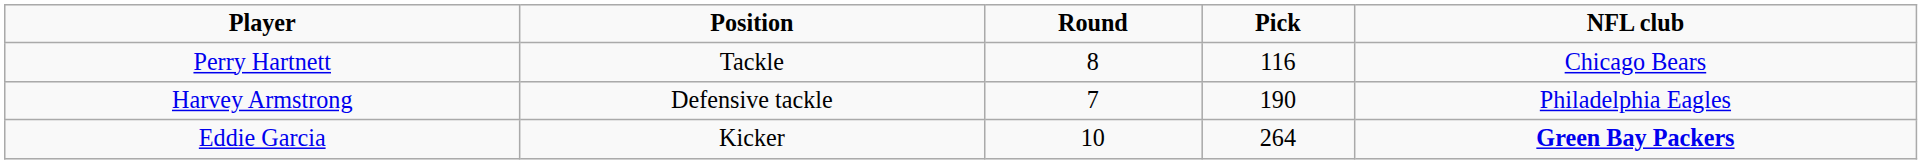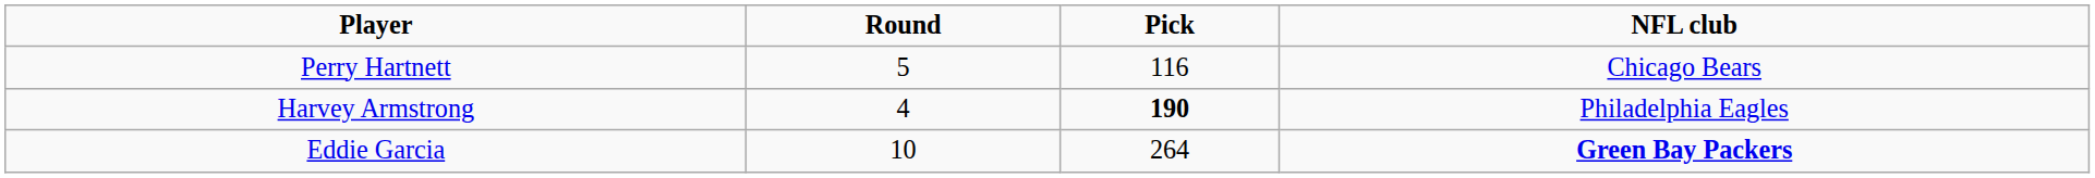- column: Position | Tackle | Defensive tackle | Kicker
Perry Hartnett | Round: 8 -> 5
Harvey Armstrong | Round: 7 -> 4
Harvey Armstrong | Pick: normal -> bold
